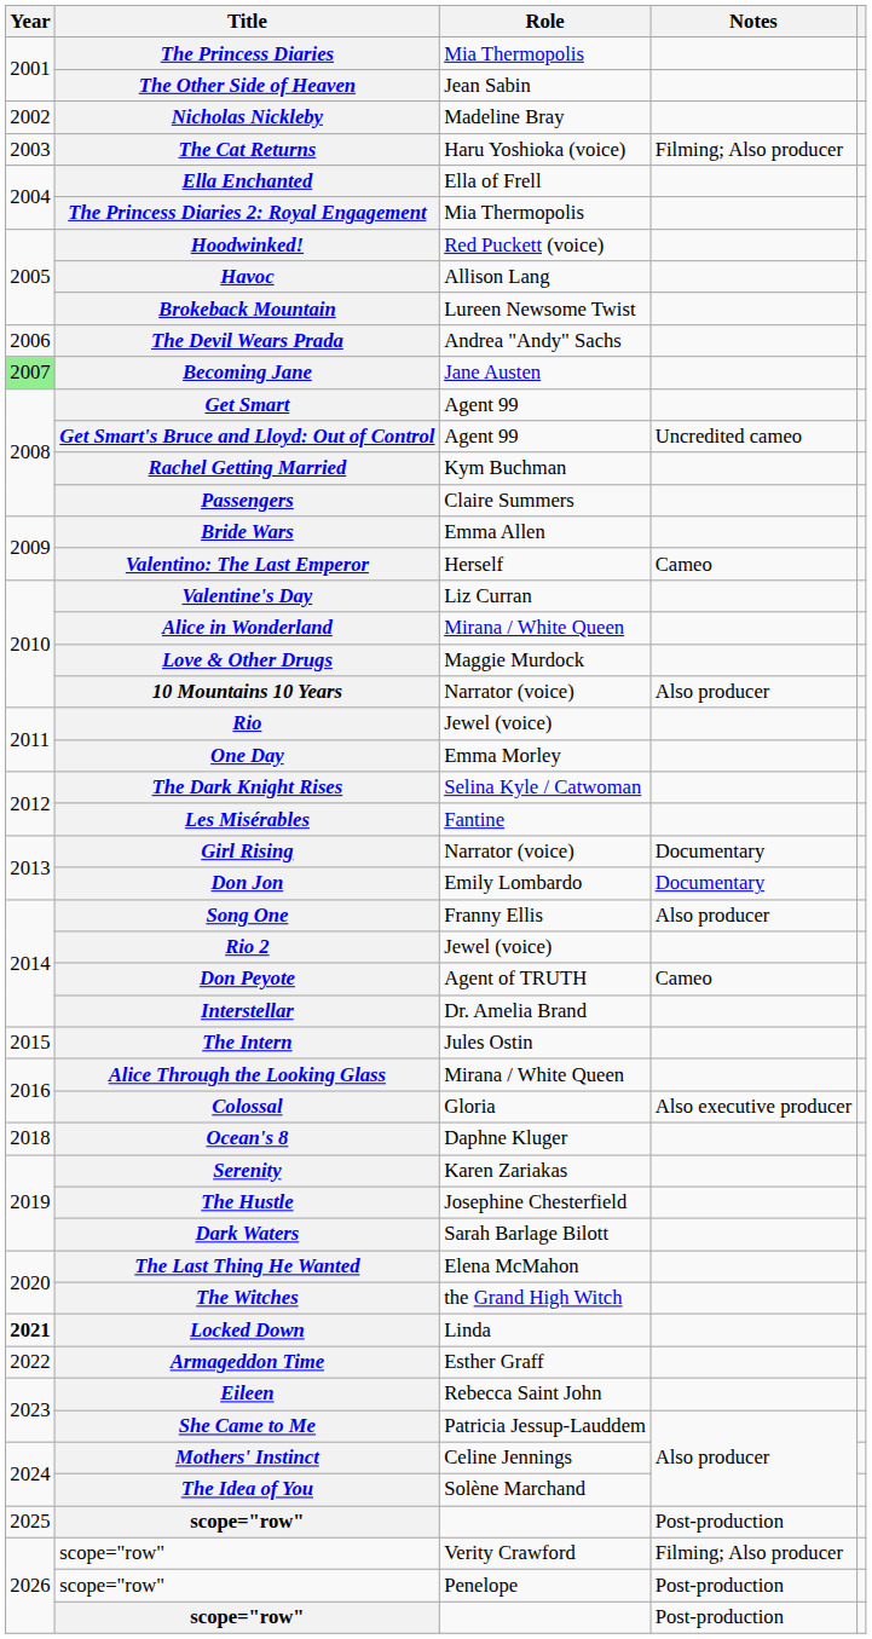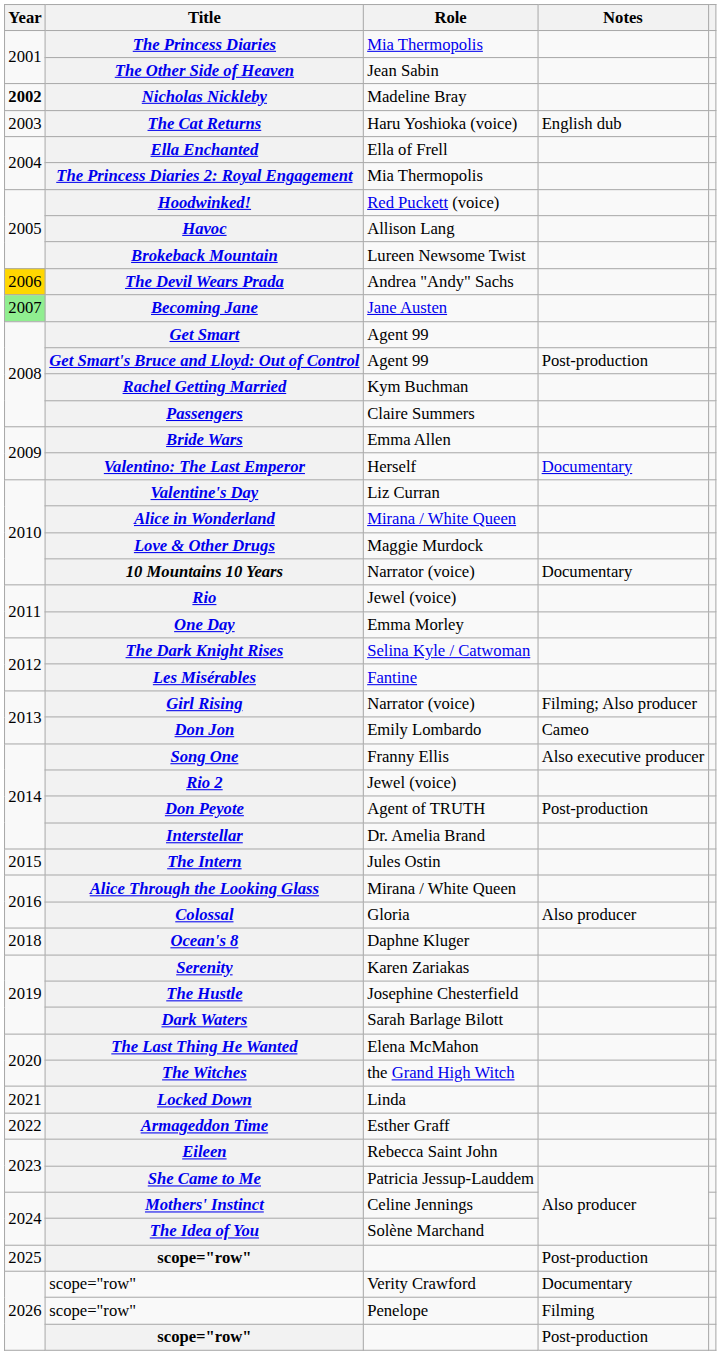Nicholas Nickleby | Year: normal -> bold
The Cat Returns | Notes: Filming; Also producer -> English dub
The Devil Wears Prada | Year: no background -> gold background
Get Smart's Bruce and Lloyd: Out of Control | Notes: Uncredited cameo -> Post-production
Valentino: The Last Emperor | Notes: Cameo -> Documentary
10 Mountains 10 Years | Notes: Also producer -> Documentary
Girl Rising | Notes: Documentary -> Filming; Also producer
Don Jon | Notes: Documentary -> Cameo
Song One | Notes: Also producer -> Also executive producer
Don Peyote | Notes: Cameo -> Post-production
Colossal | Notes: Also executive producer -> Also producer
Locked Down | Year: bold -> normal
scope="row" / Verity Crawford | Notes: Filming; Also producer -> Documentary
scope="row" / Penelope | Notes: Post-production -> Filming
